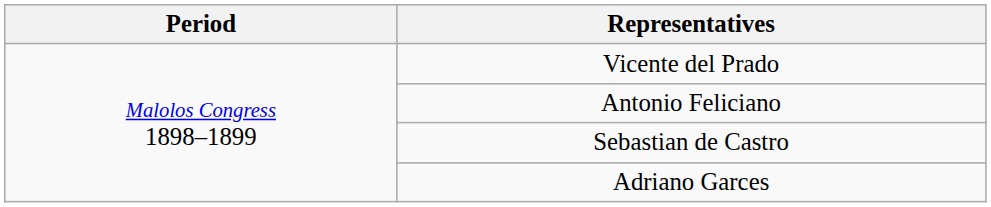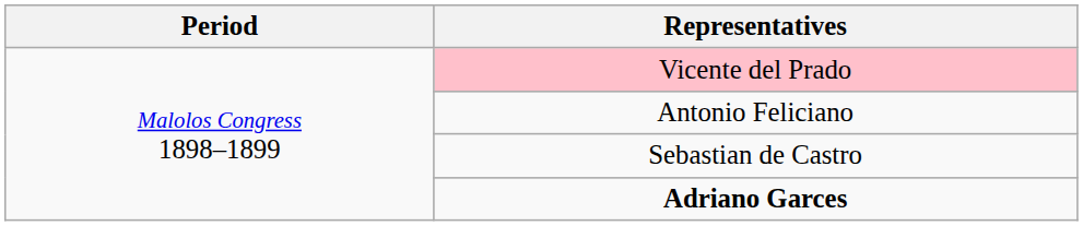Vicente del Prado | Representatives: no background -> pink background
Adriano Garces | Representatives: normal -> bold
